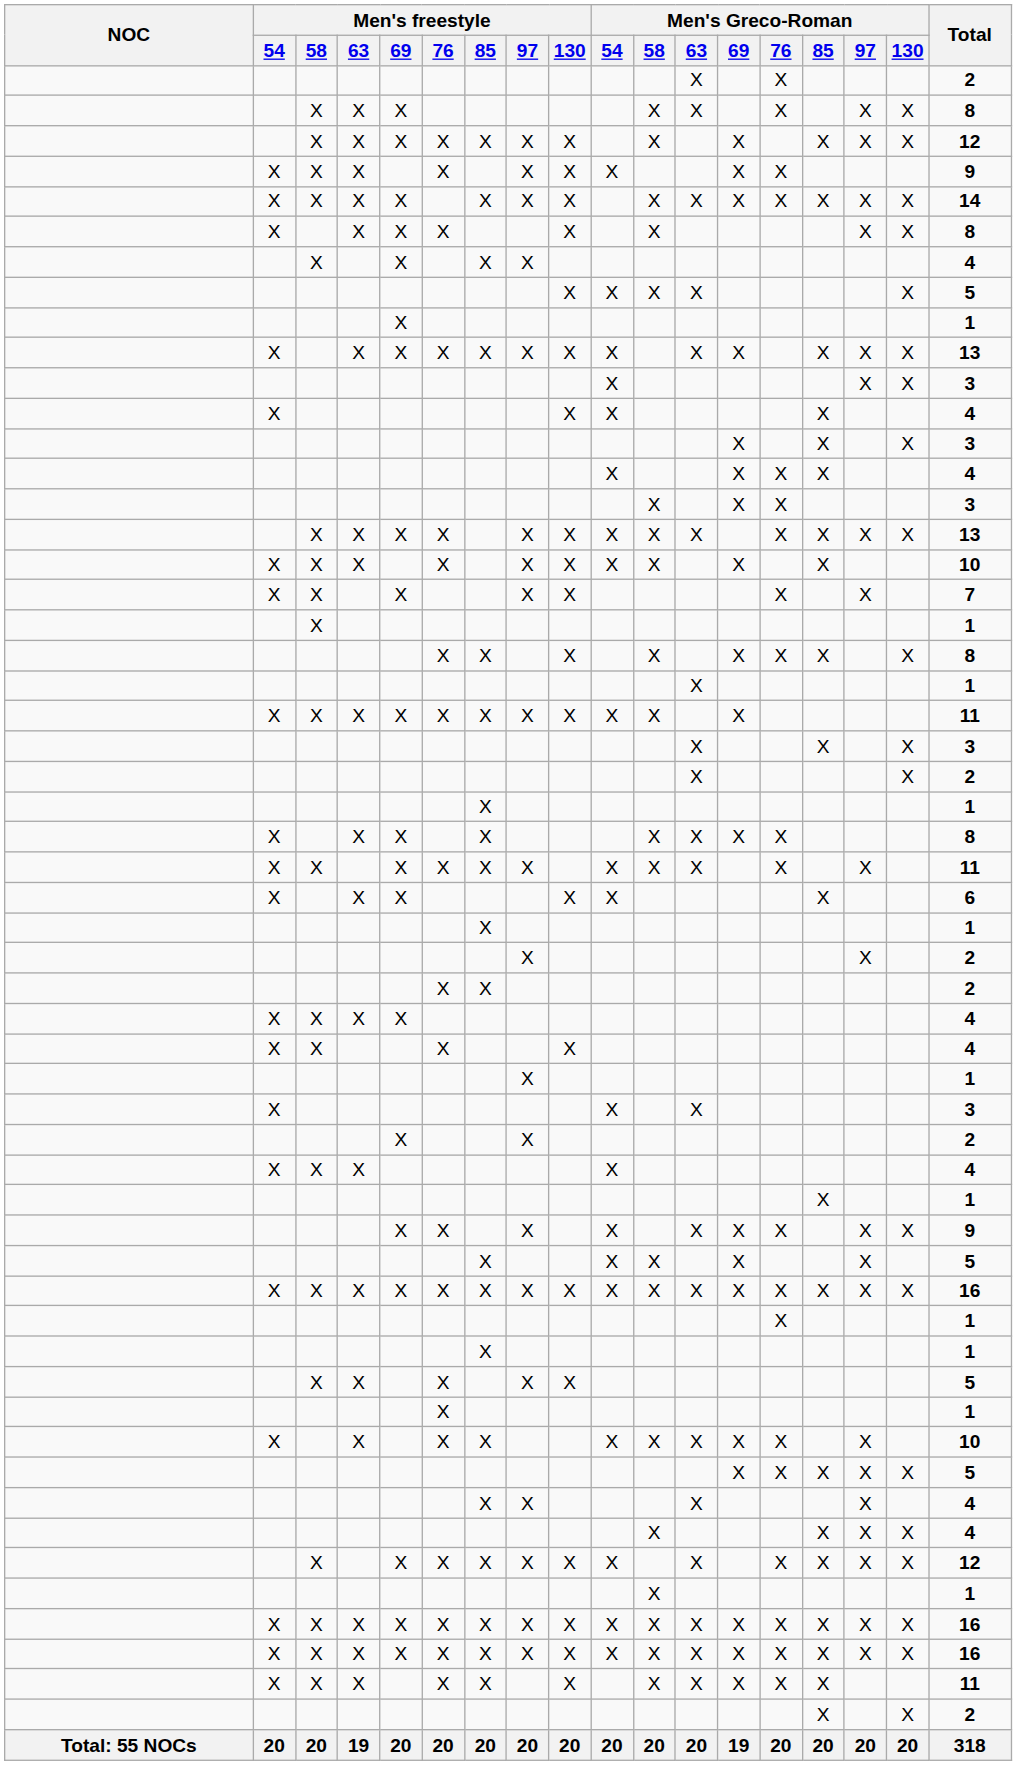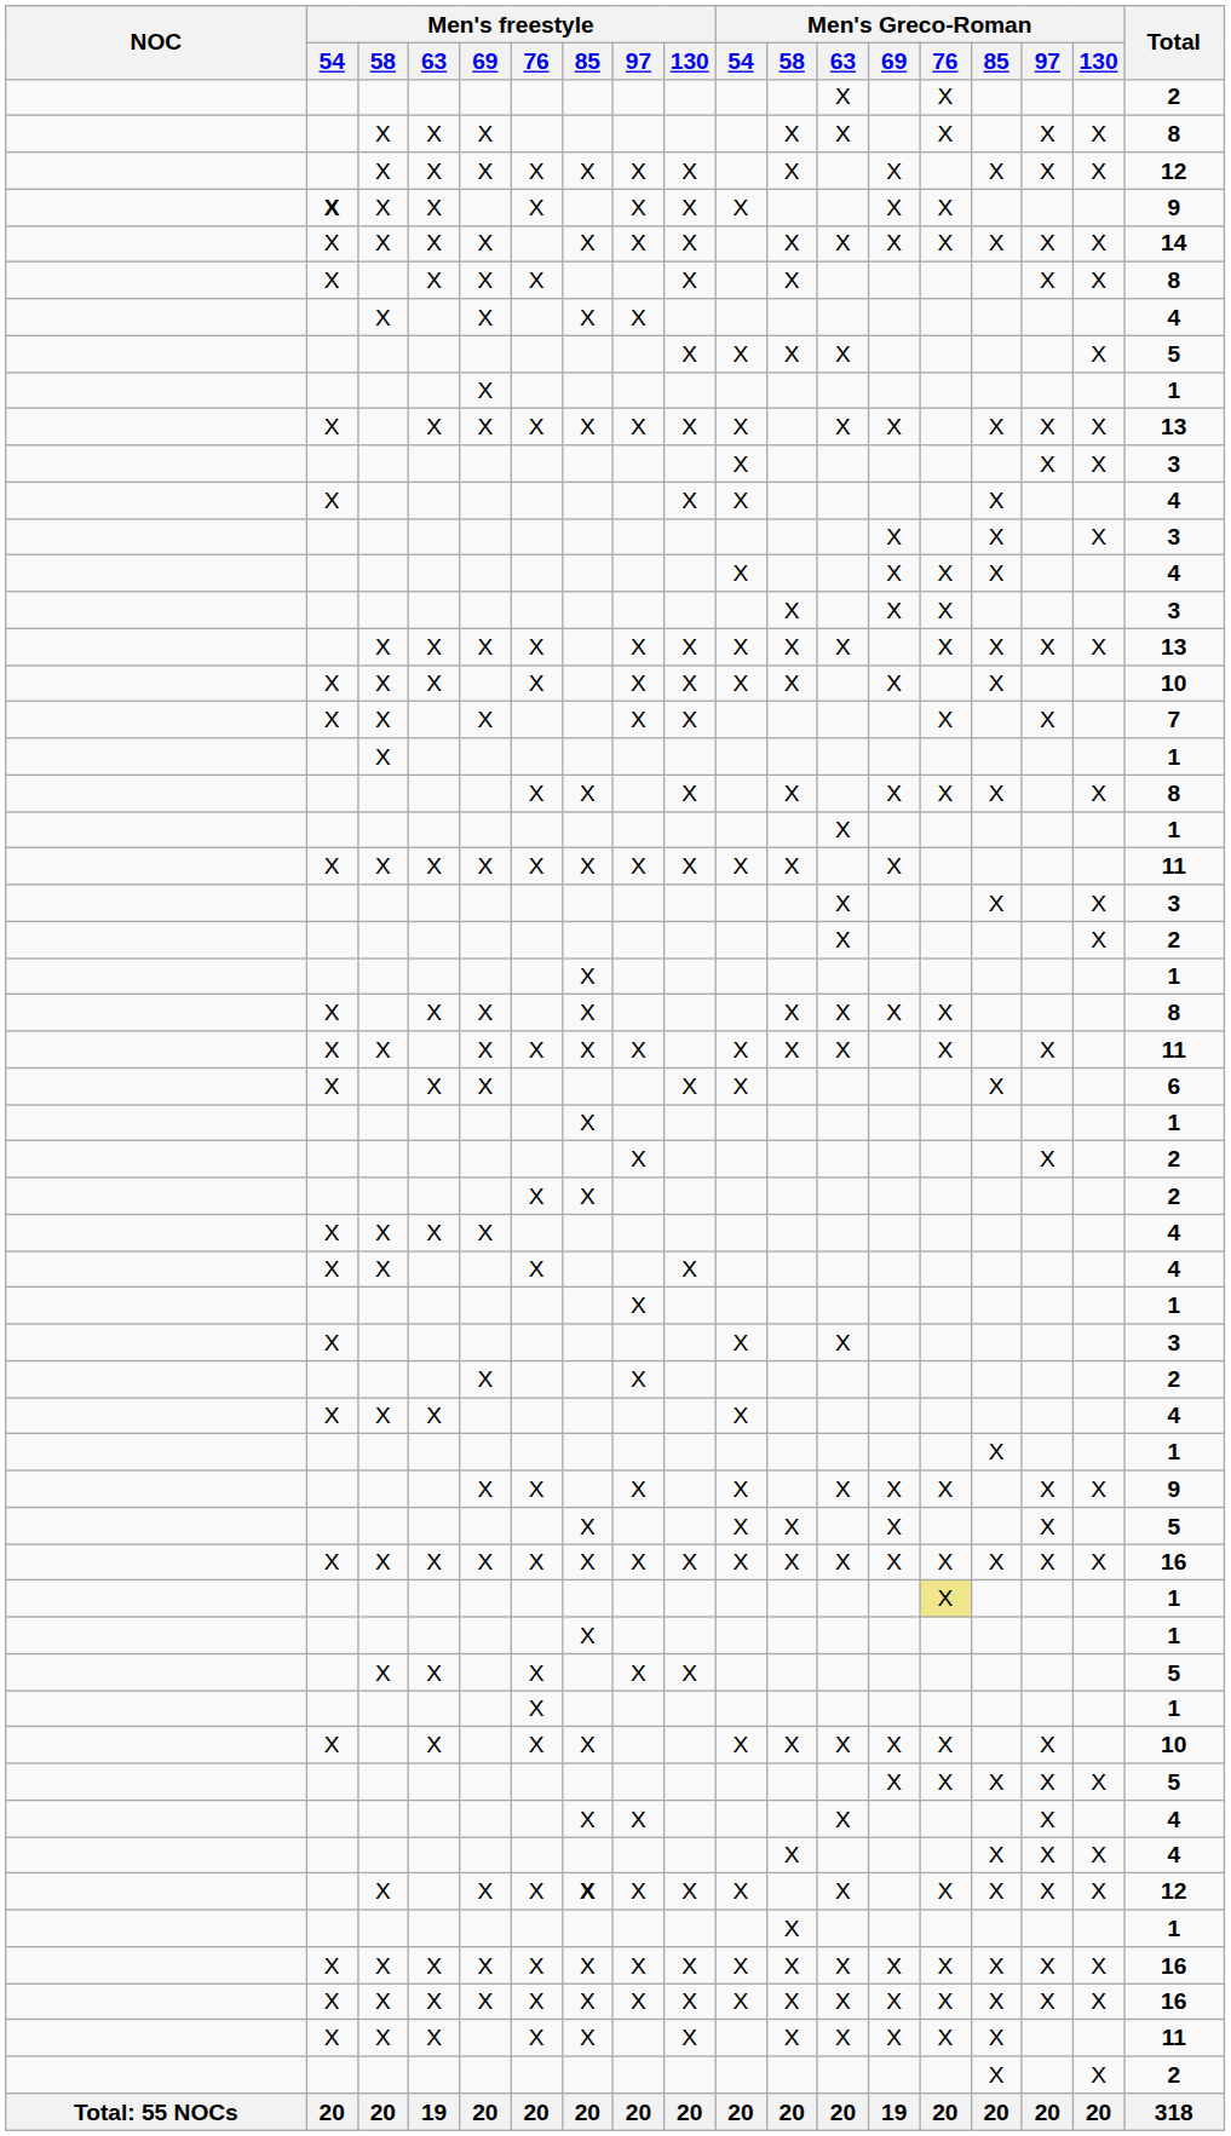row 6 | Men's freestyle / 54: normal -> bold
row 44 | Men's Greco-Roman / 76: no background -> khaki background
row 52 | Men's freestyle / 85: normal -> bold
